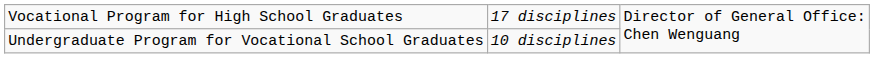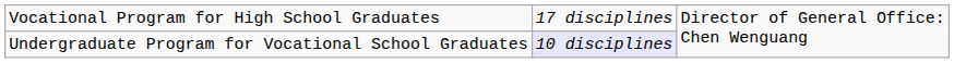Undergraduate Program for Vocational School Graduates | column 2: no background -> lavender background
